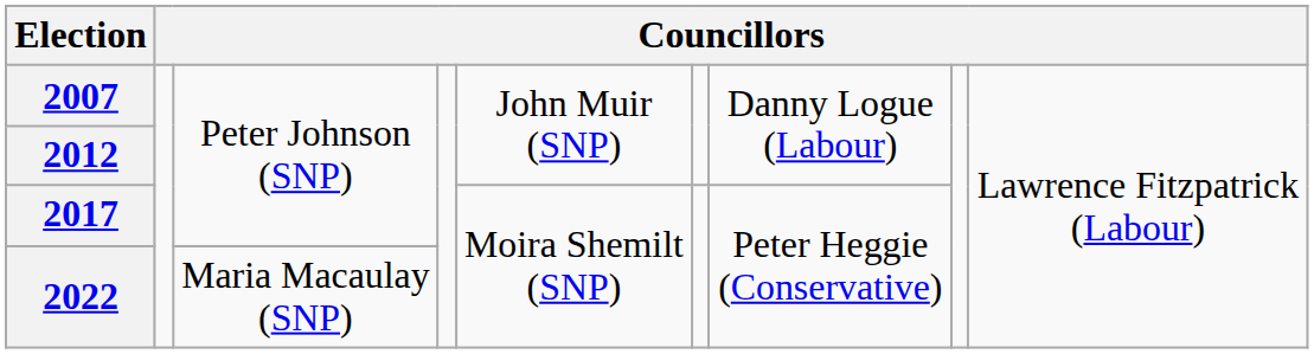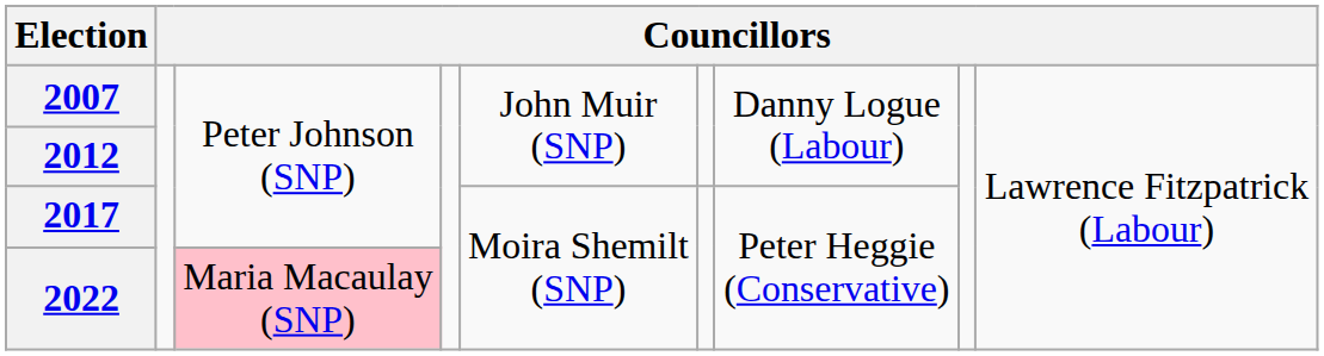2022 | column 3: no background -> pink background
